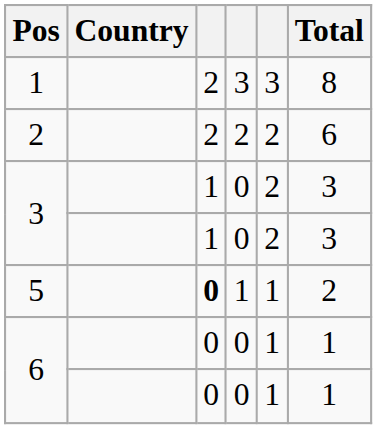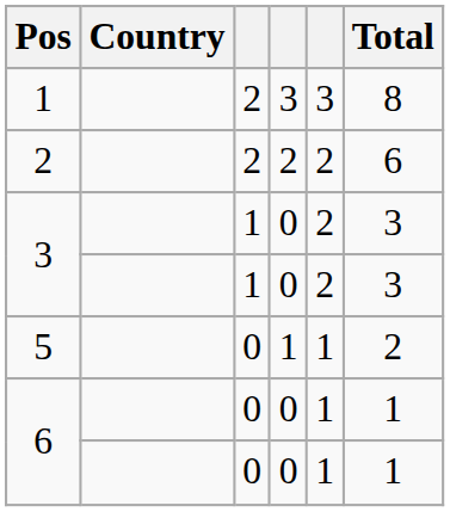5 | column 3: bold -> normal
